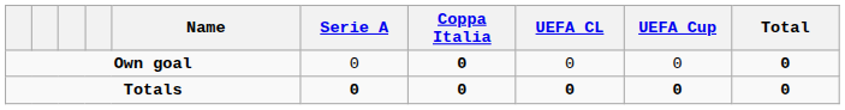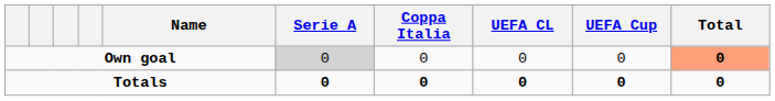Own goal | Serie A: no background -> lightgrey background
Own goal | Coppa Italia: bold -> normal
Own goal | Total: no background -> lightsalmon background
